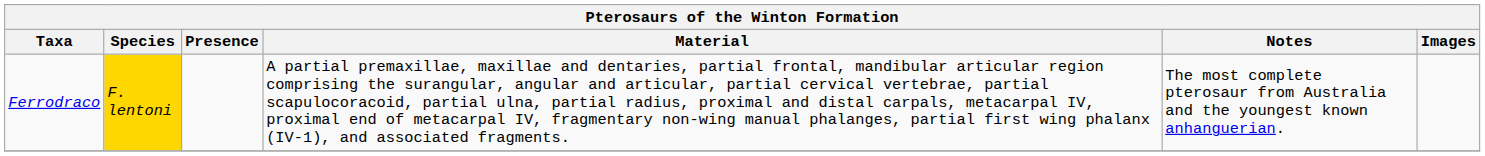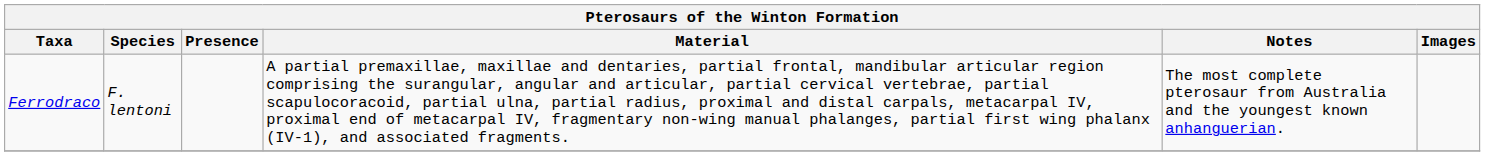Ferrodraco | Species: gold background -> no background
